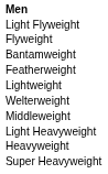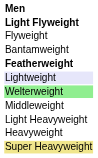Light Flyweight | column 1: normal -> bold
Featherweight | column 1: normal -> bold
Lightweight | column 1: no background -> lavender background
Welterweight | column 1: no background -> lightgreen background
Super Heavyweight | column 1: no background -> khaki background
